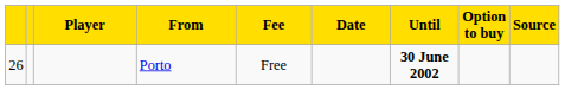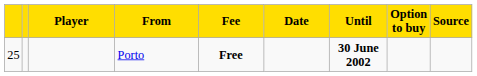Porto | column 1: 26 -> 25
Porto | Fee: normal -> bold
